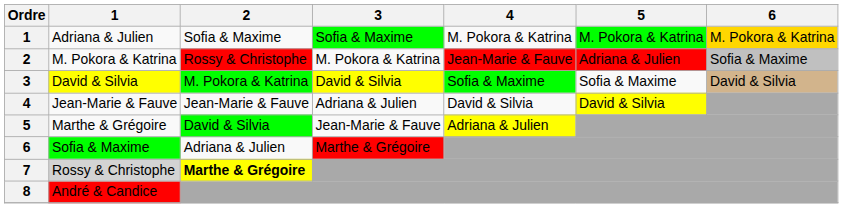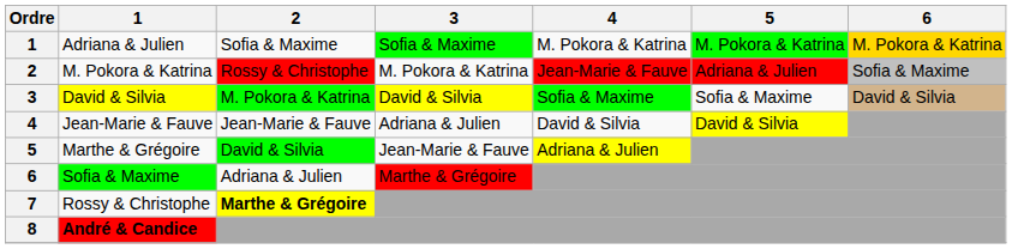7 | 1: lightgrey background -> no background
8 | 1: normal -> bold
